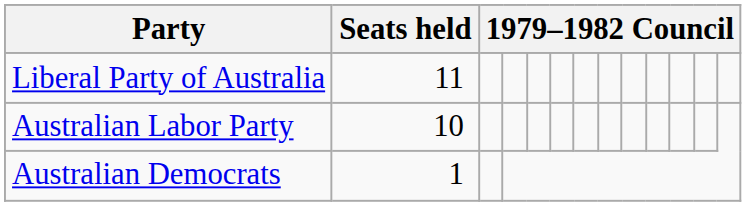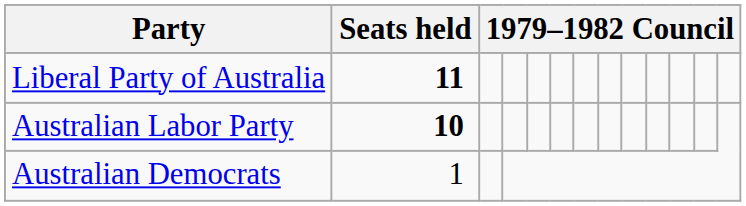Liberal Party of Australia | Seats held: normal -> bold
Australian Labor Party | Seats held: normal -> bold
